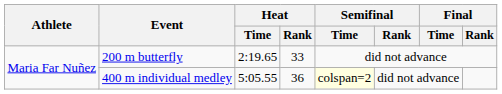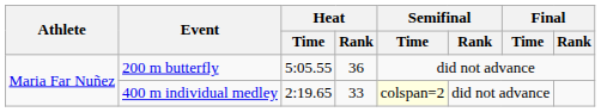200 m butterfly | Heat / Time: 2:19.65 -> 5:05.55
200 m butterfly | Heat / Rank: 33 -> 36
400 m individual medley | Heat / Time: 5:05.55 -> 2:19.65
400 m individual medley | Heat / Rank: 36 -> 33
